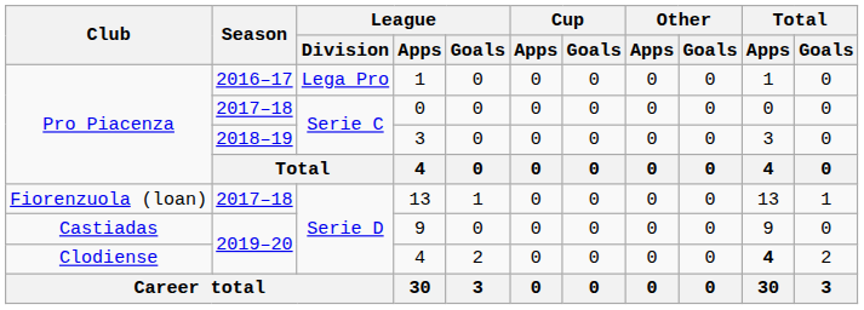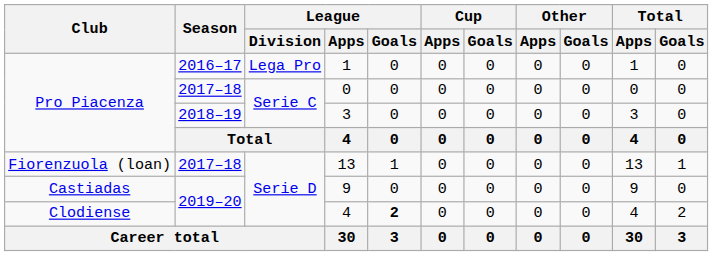Clodiense / 4 | League / Goals: normal -> bold
Clodiense / 4 | Total / Apps: bold -> normal
